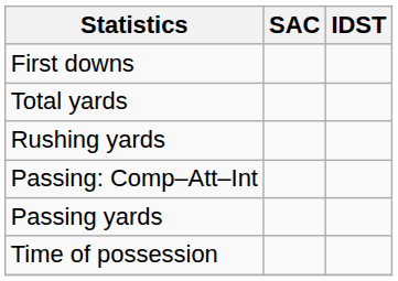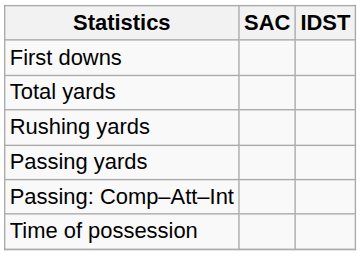rows swapped: Passing yards <-> Passing: Comp–Att–Int
